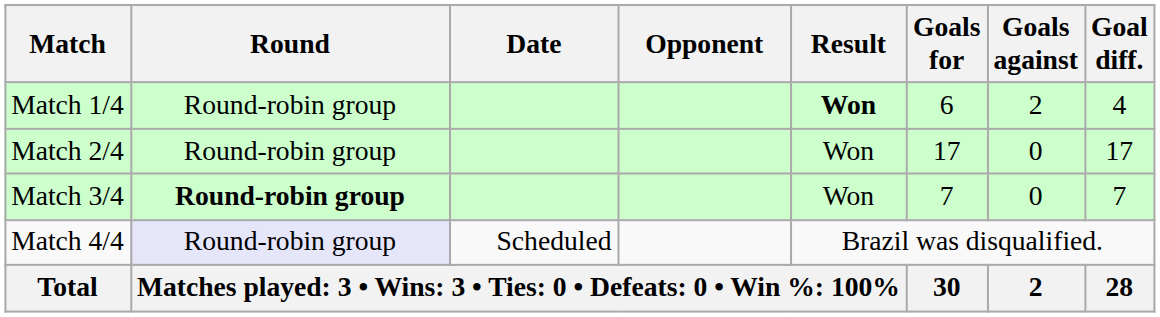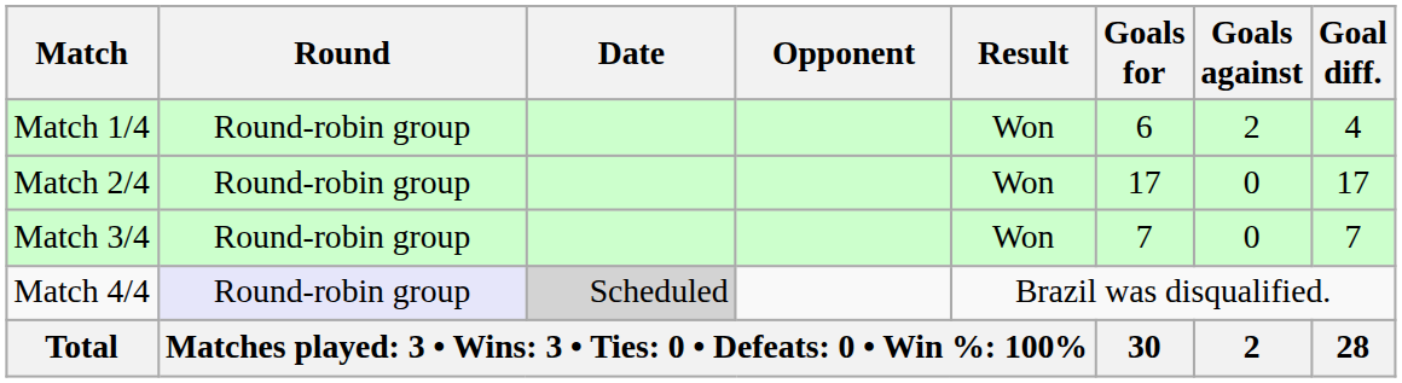Match 1/4 | Result: bold -> normal
Match 3/4 | Round: bold -> normal
Match 4/4 | Date: no background -> lightgrey background
